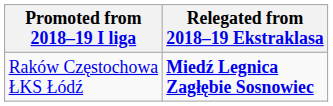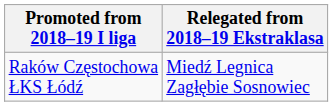Raków Częstochowa ŁKS Łódź | Relegated from 2018–19 Ekstraklasa: bold -> normal
